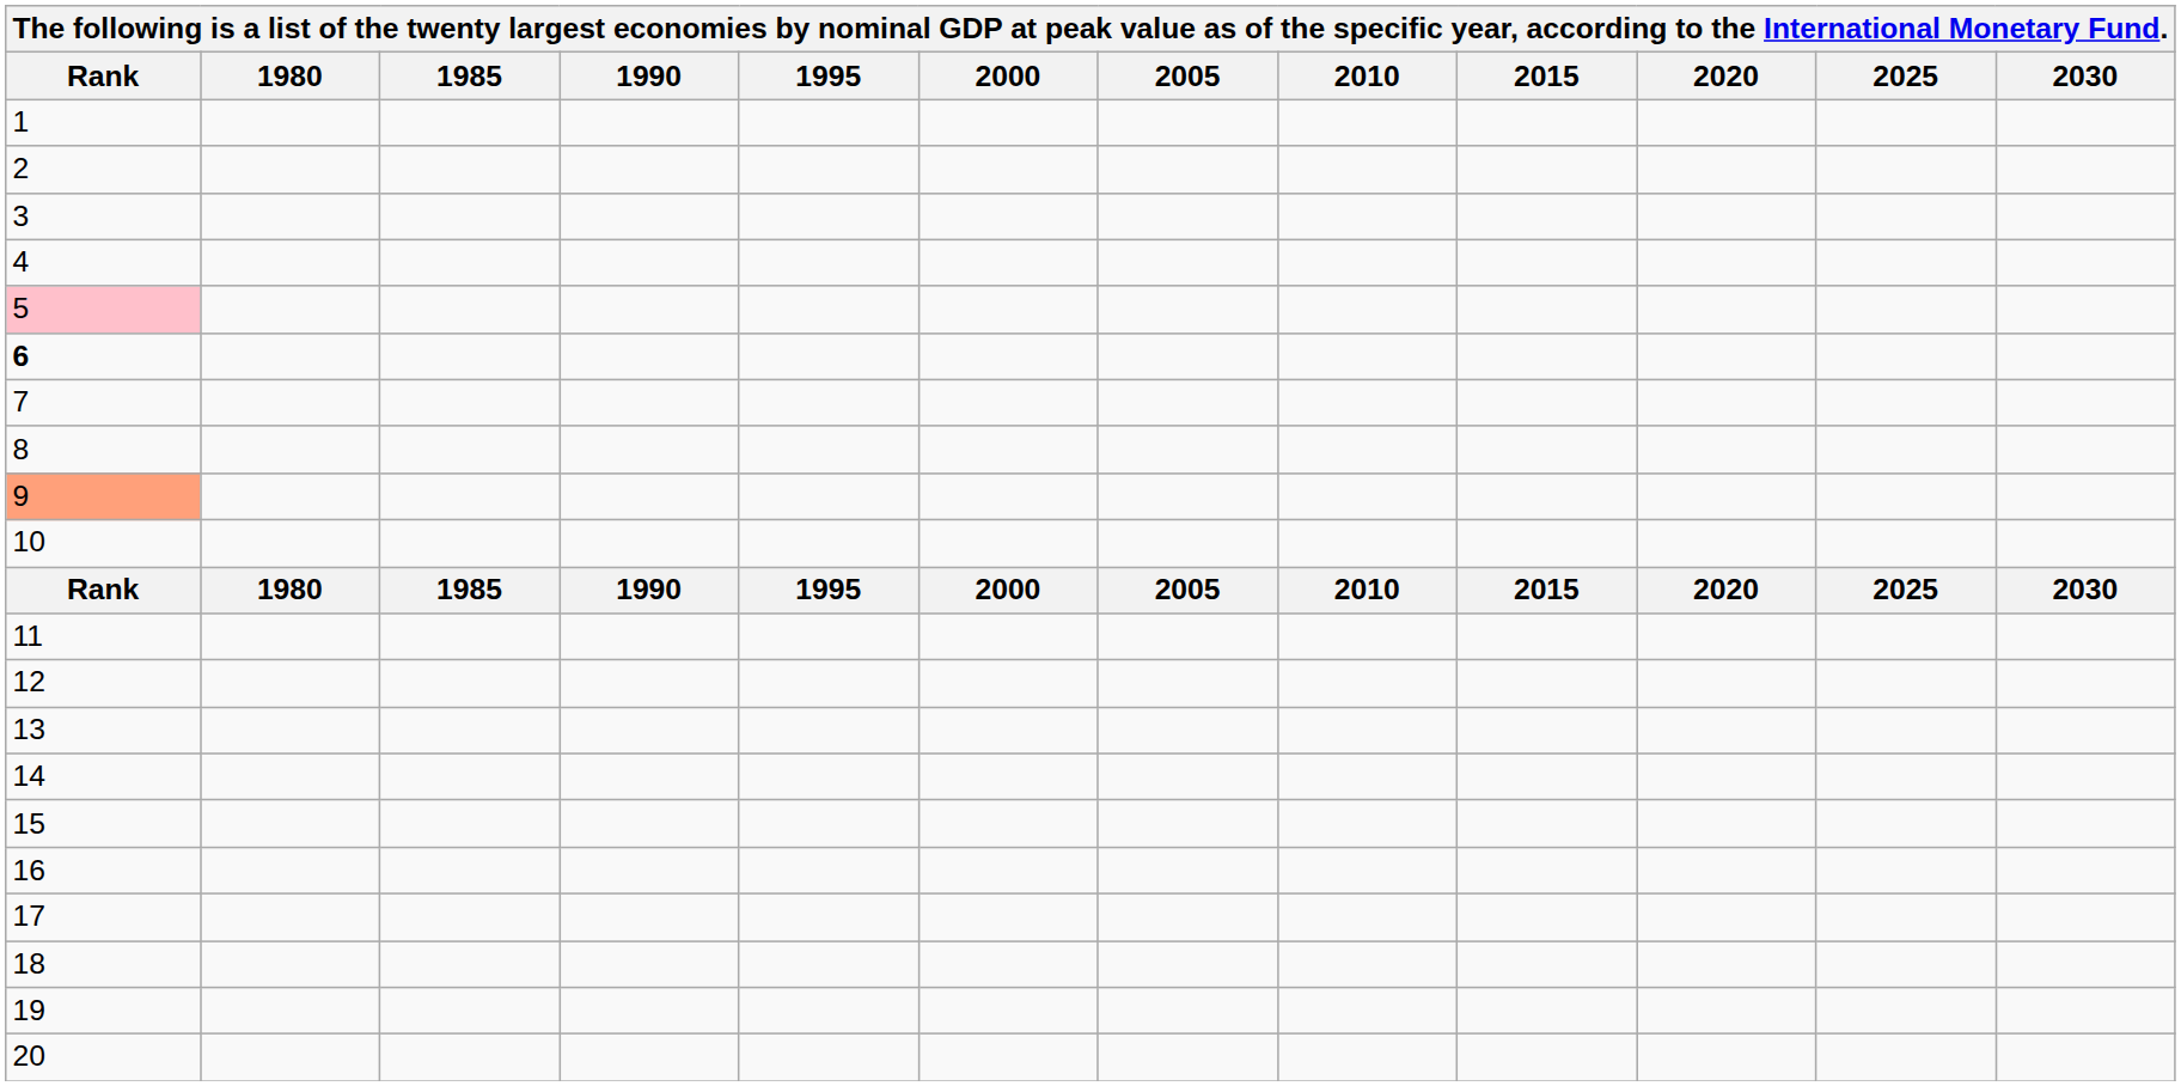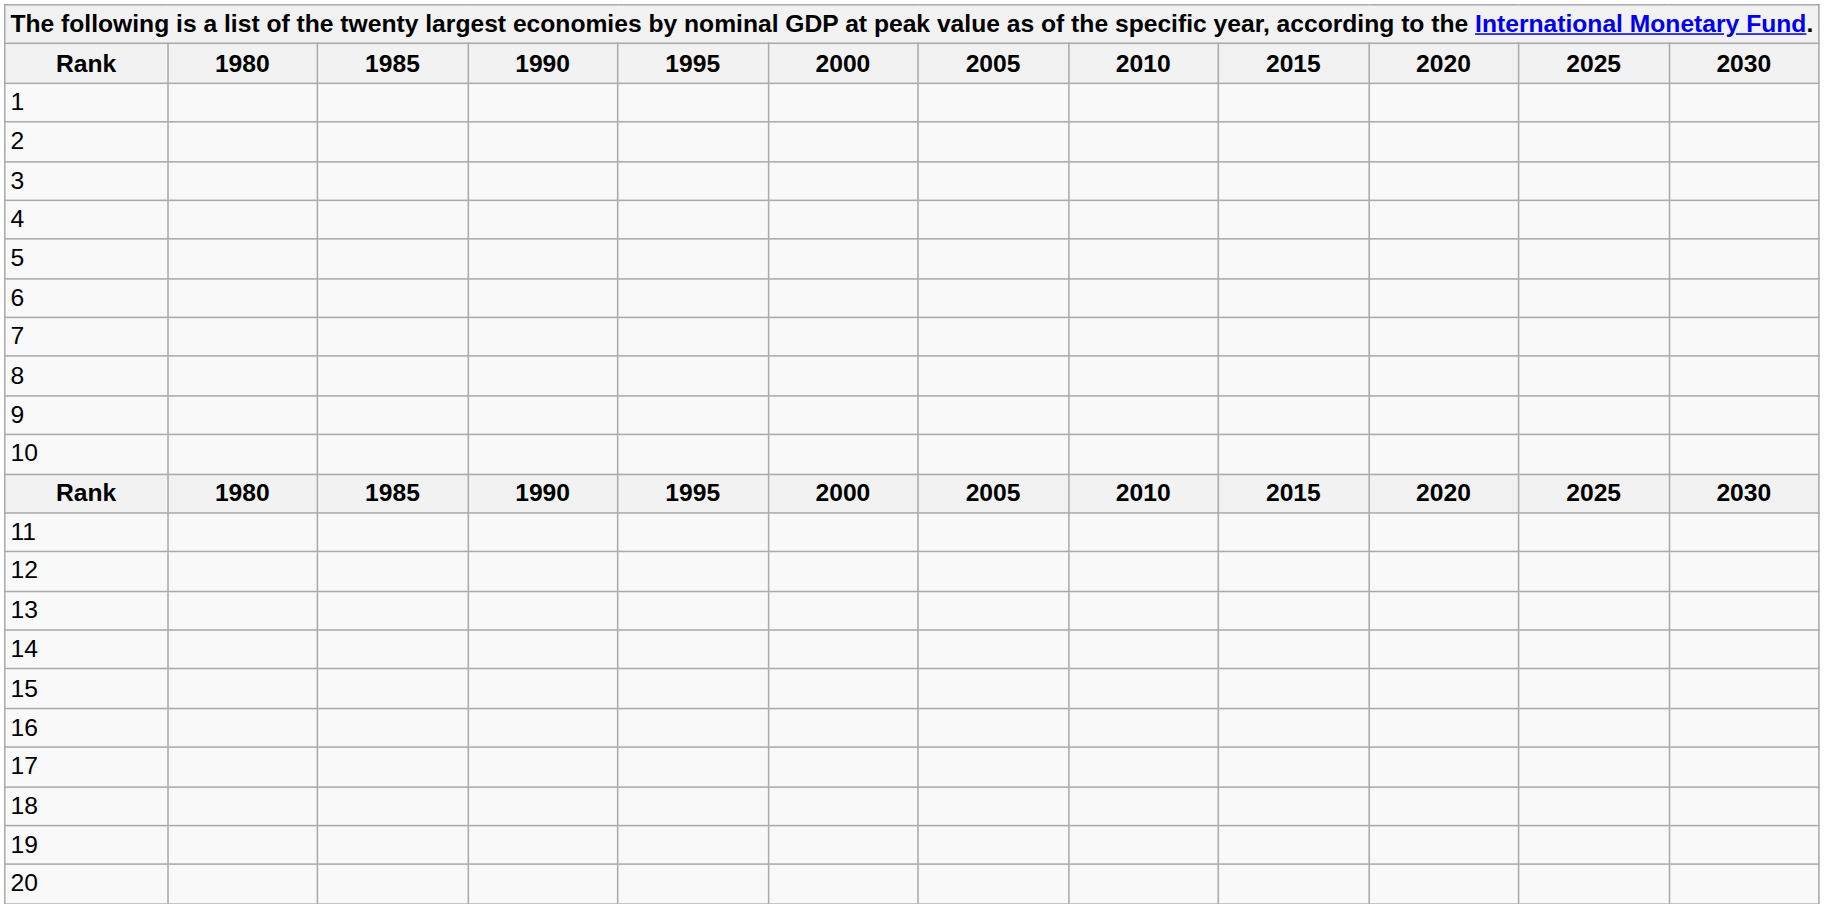5 | Rank: pink background -> no background
6 | Rank: bold -> normal
9 | Rank: lightsalmon background -> no background
